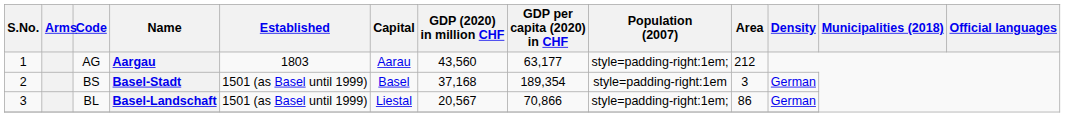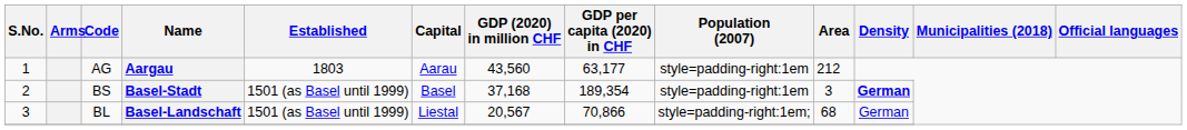Aargau | Population (2007): style=padding-right:1em; -> style=padding-right:1em
Basel-Stadt | Density: normal -> bold
Basel-Landschaft | Area: 86 -> 68
